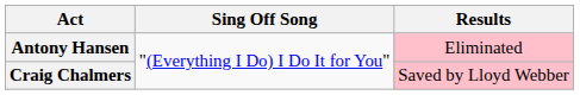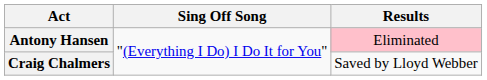Craig Chalmers | Results: pink background -> no background
